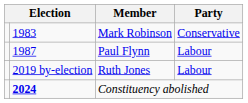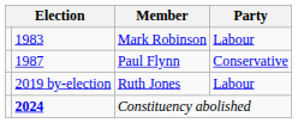Mark Robinson | Party: Conservative -> Labour
Paul Flynn | Party: Labour -> Conservative
